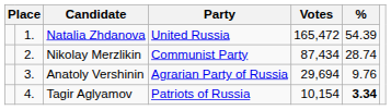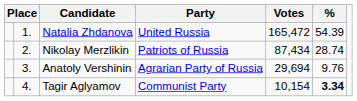Nikolay Merzlikin | Party: Communist Party -> Patriots of Russia
Tagir Aglyamov | Party: Patriots of Russia -> Communist Party
